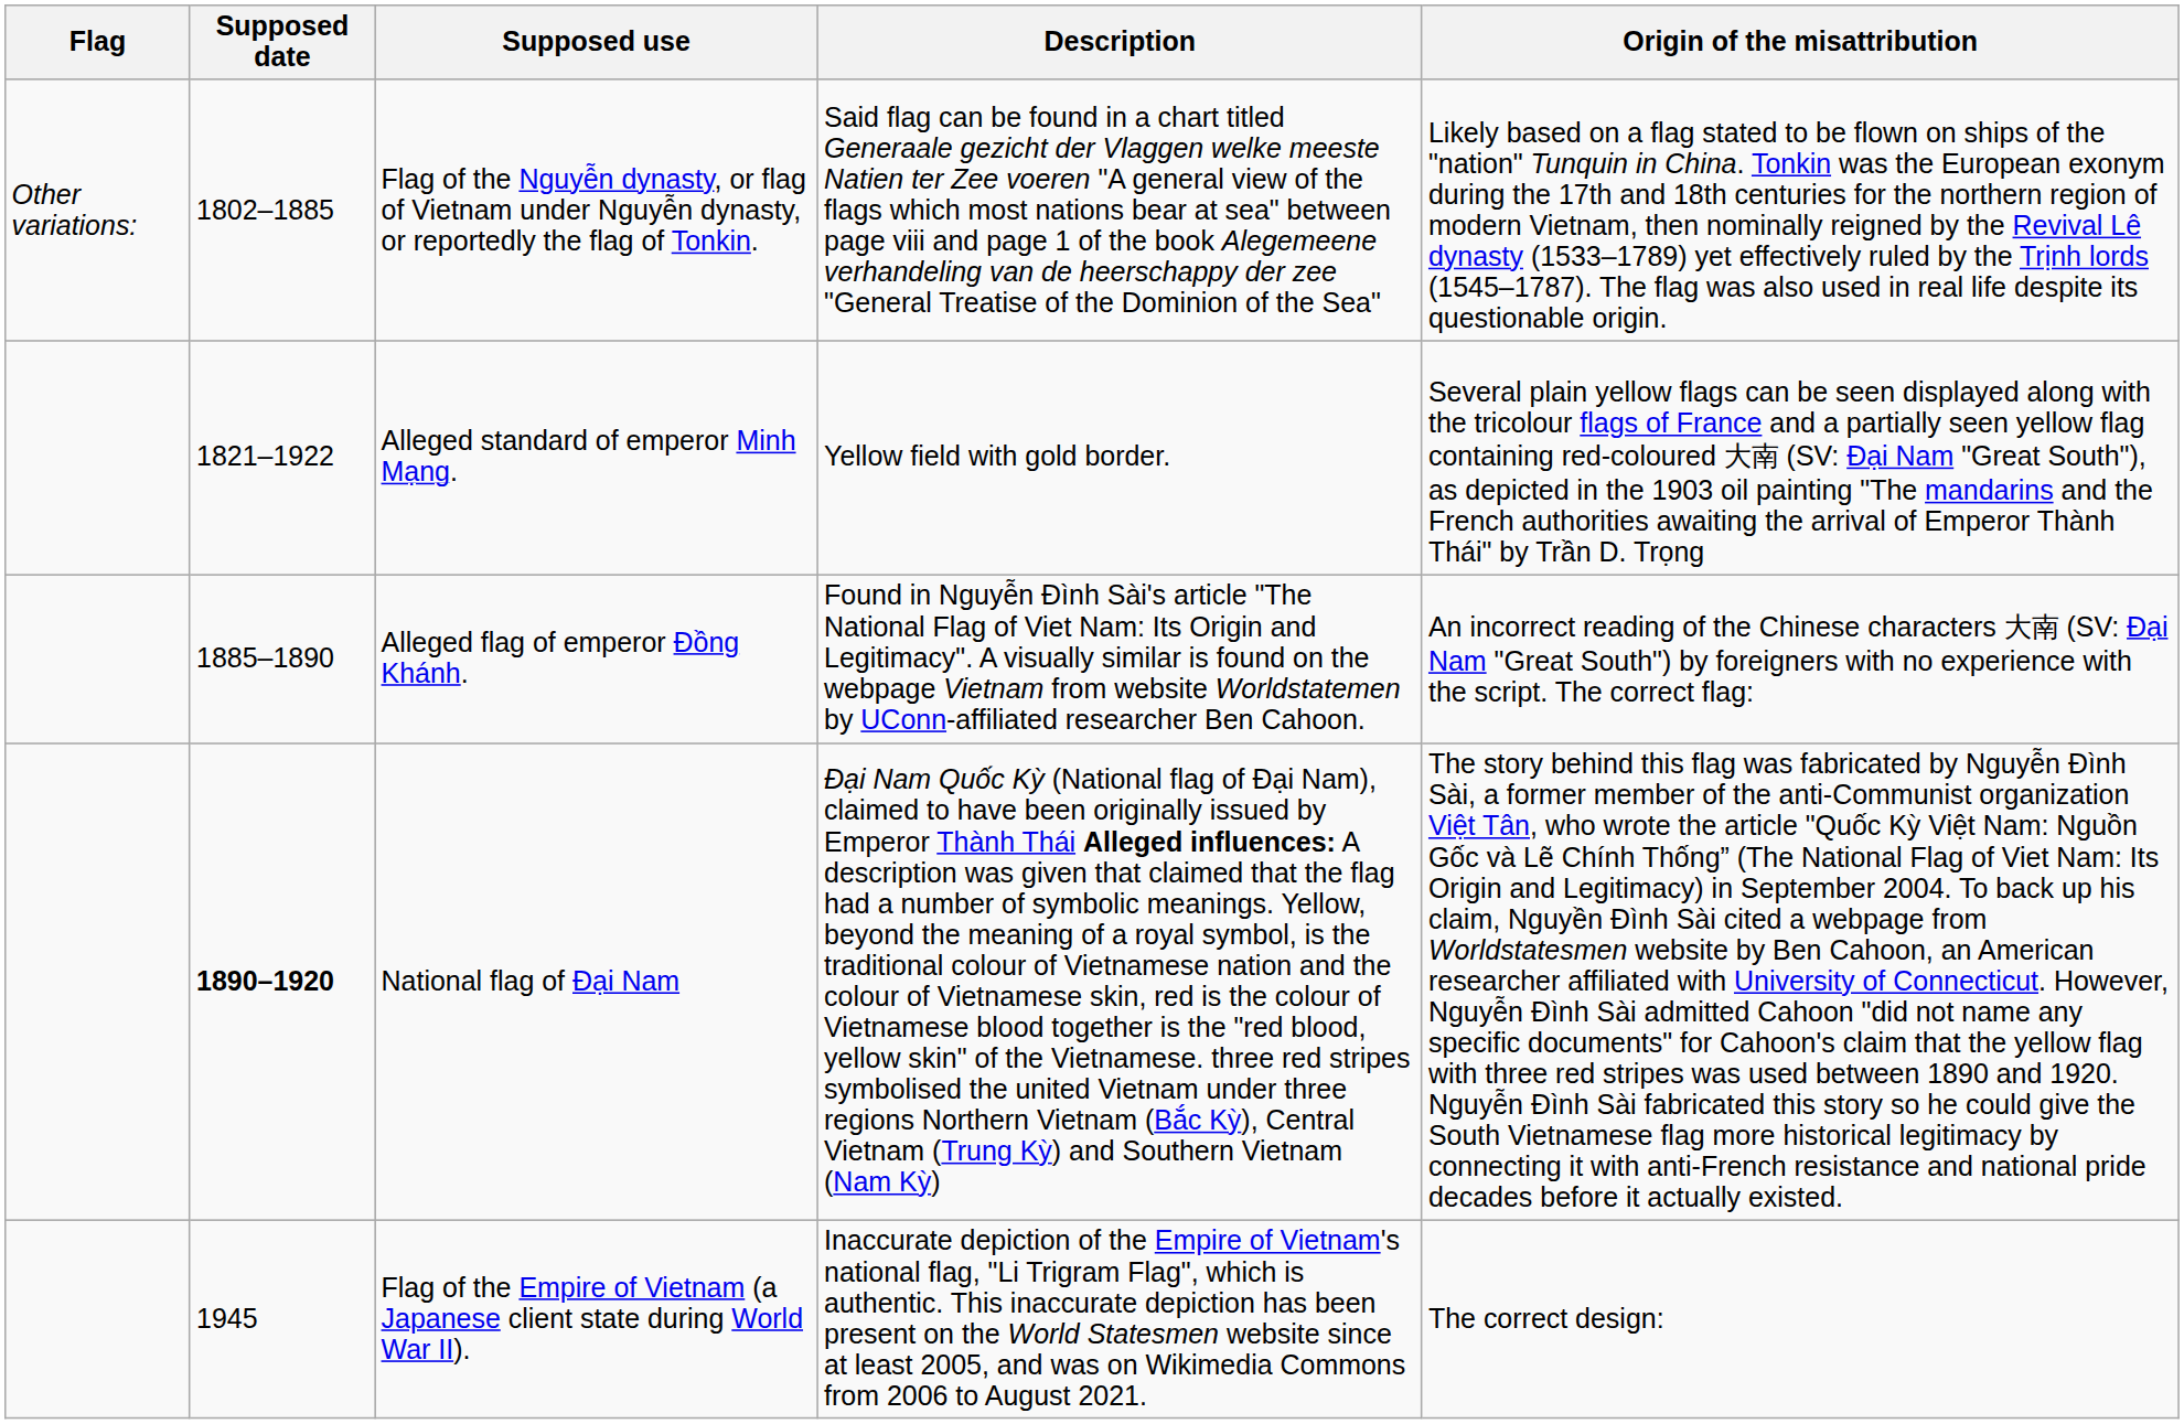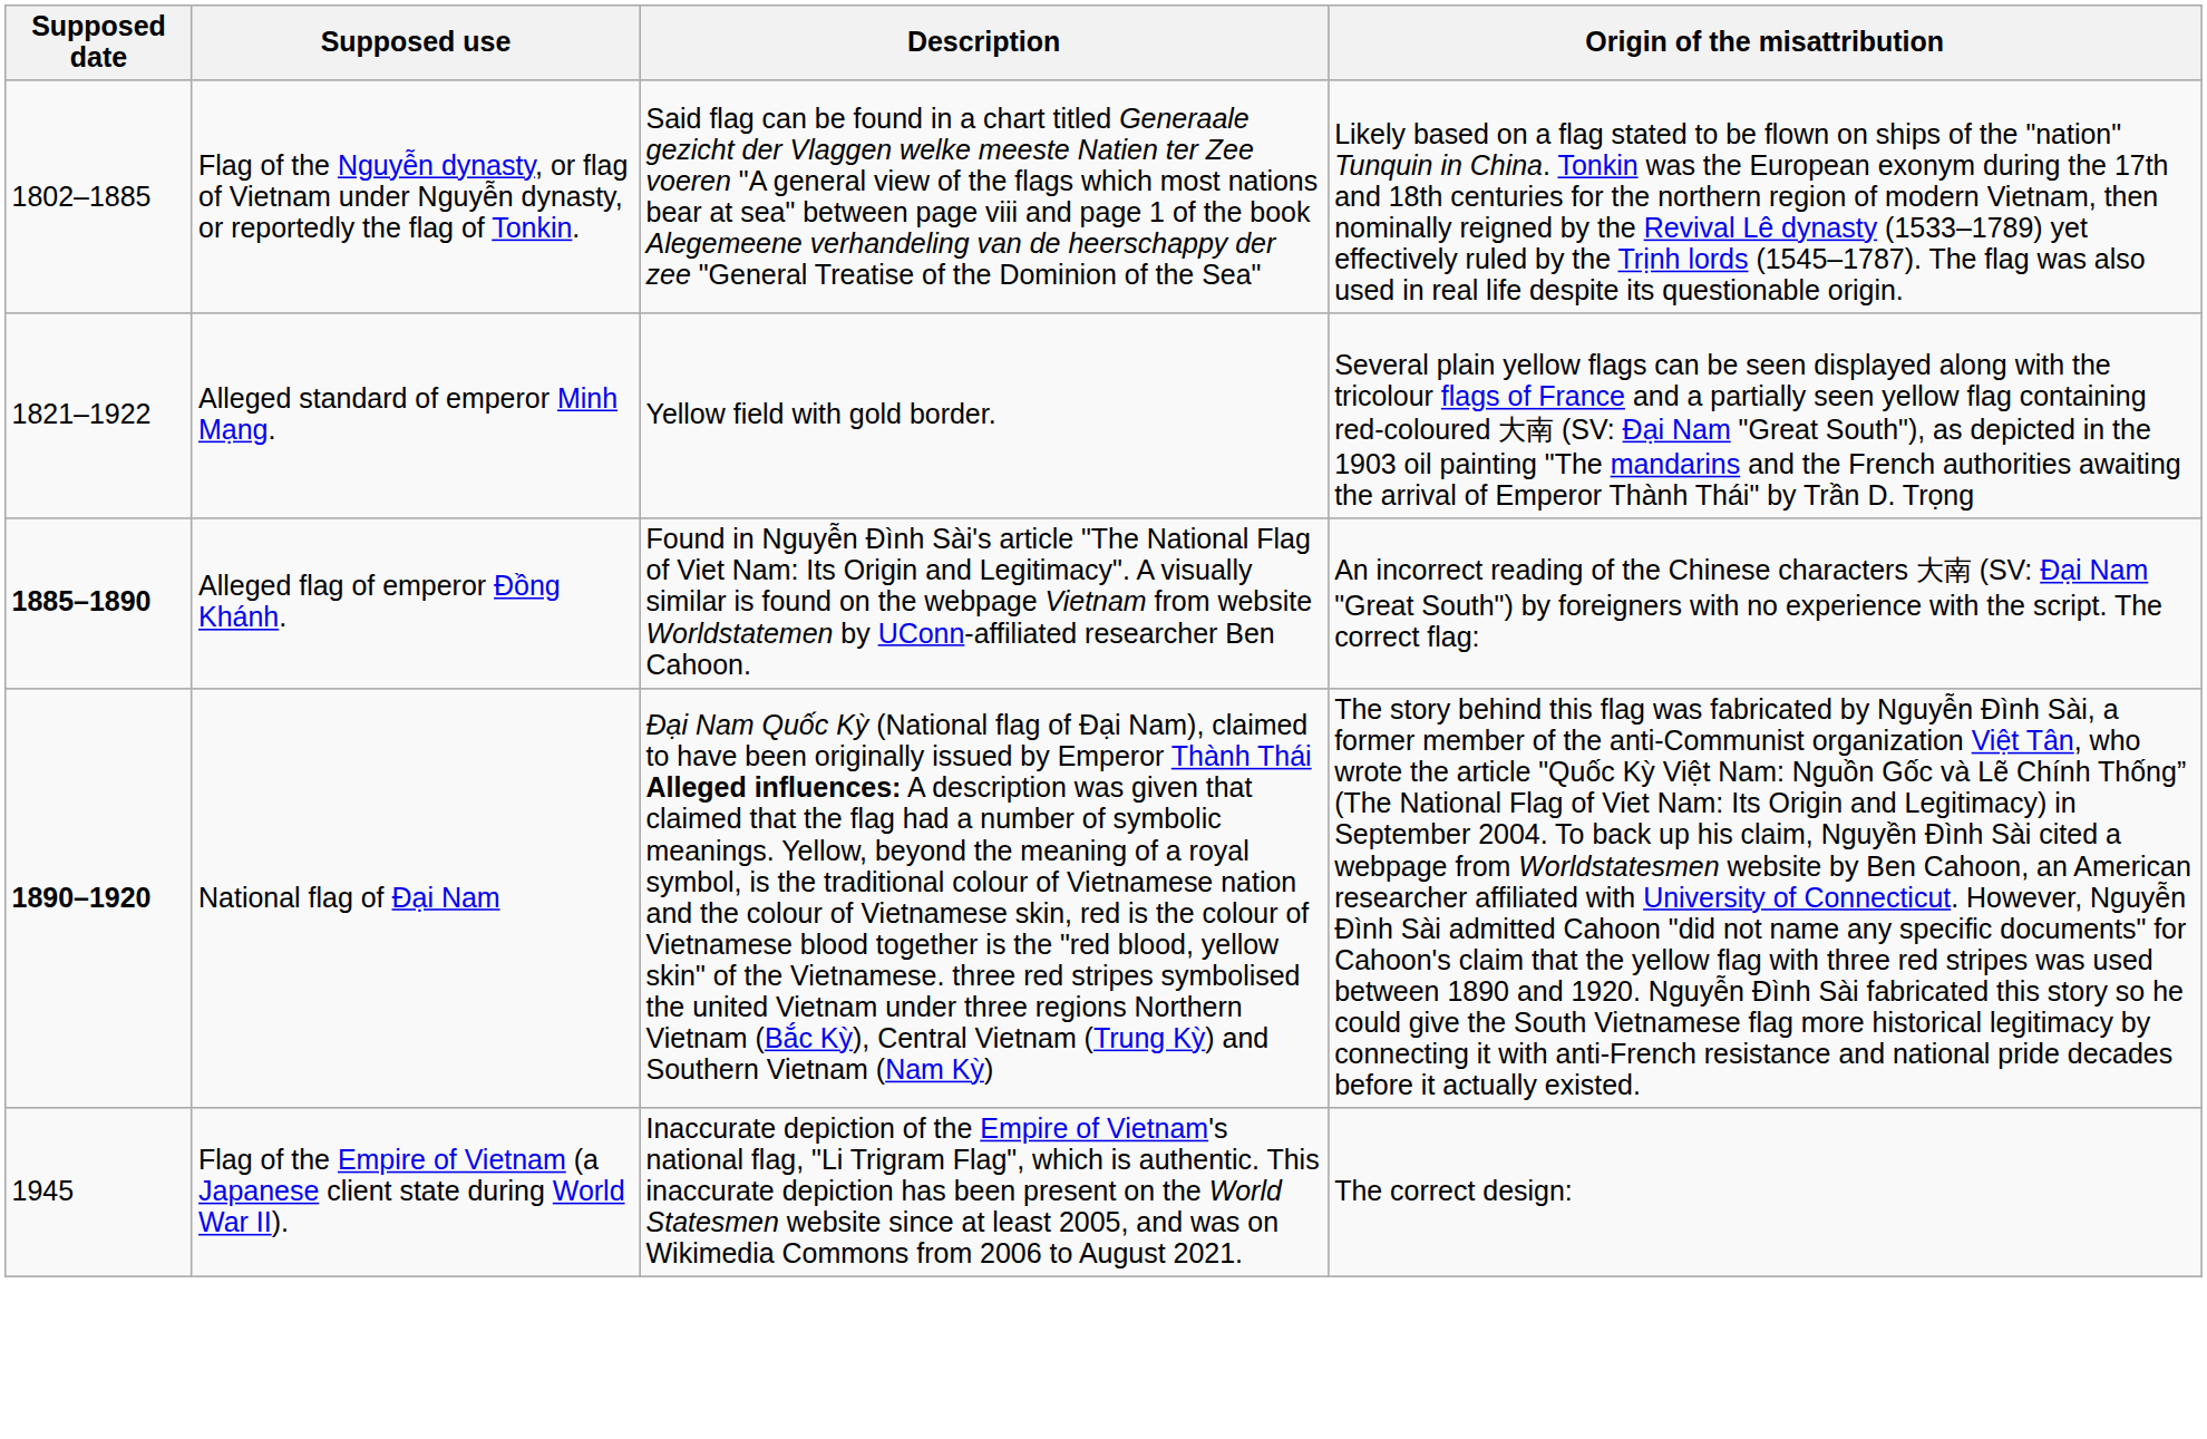- column: Flag | Other variations:
Alleged flag of emperor Đồng Khánh. | Supposed date: normal -> bold
